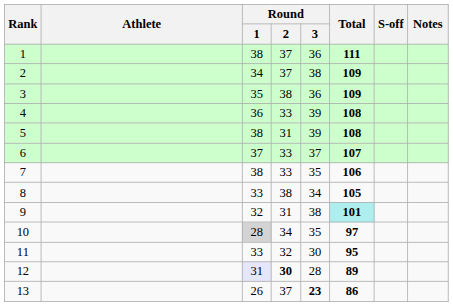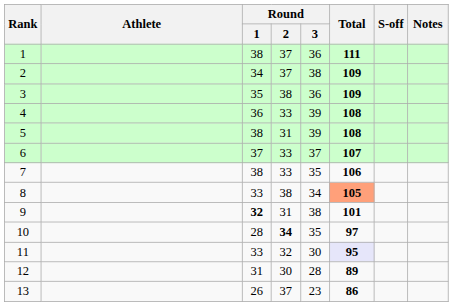8 | Total: no background -> lightsalmon background
9 | Round / 1: normal -> bold
9 | Total: paleturquoise background -> no background
10 | Round / 1: lightgrey background -> no background
10 | Round / 2: normal -> bold
11 | Total: no background -> lavender background
12 | Round / 1: lavender background -> no background
12 | Round / 2: bold -> normal
13 | Round / 3: bold -> normal
